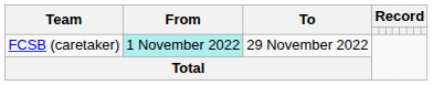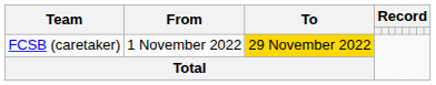FCSB (caretaker) | From: paleturquoise background -> no background
FCSB (caretaker) | To: no background -> gold background
